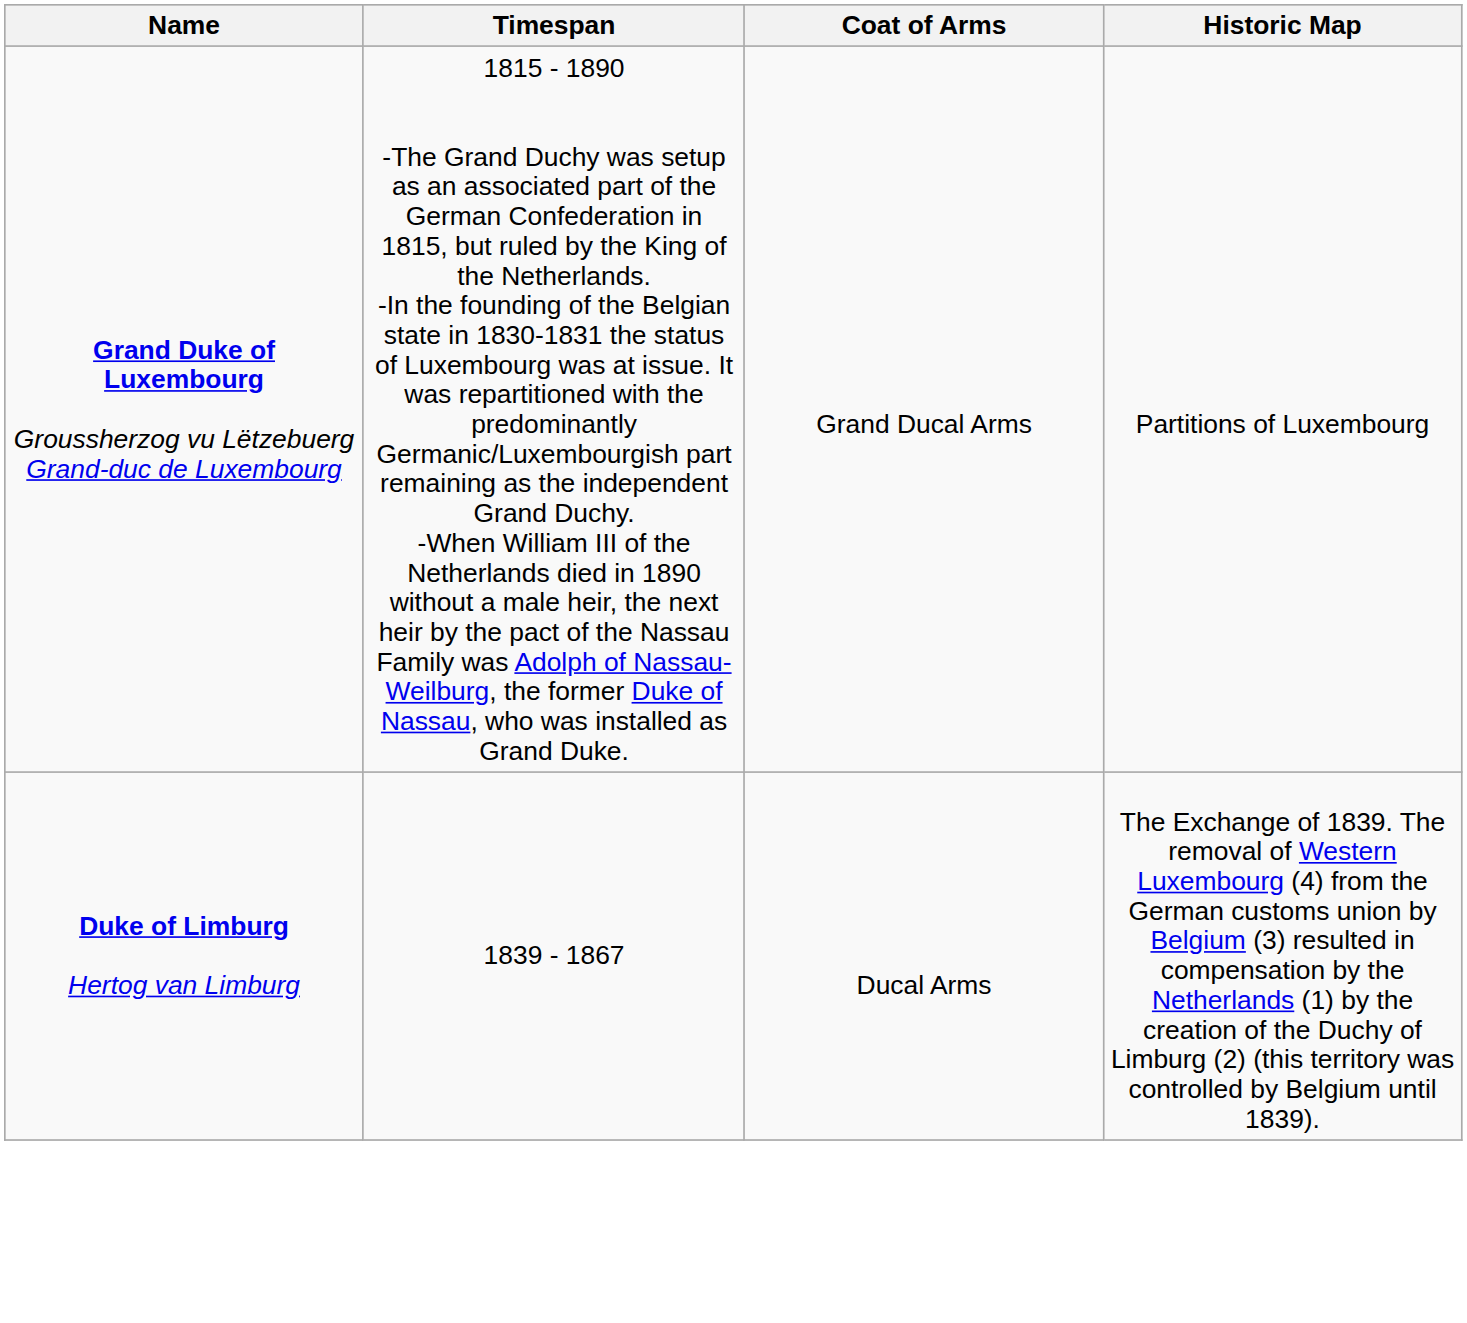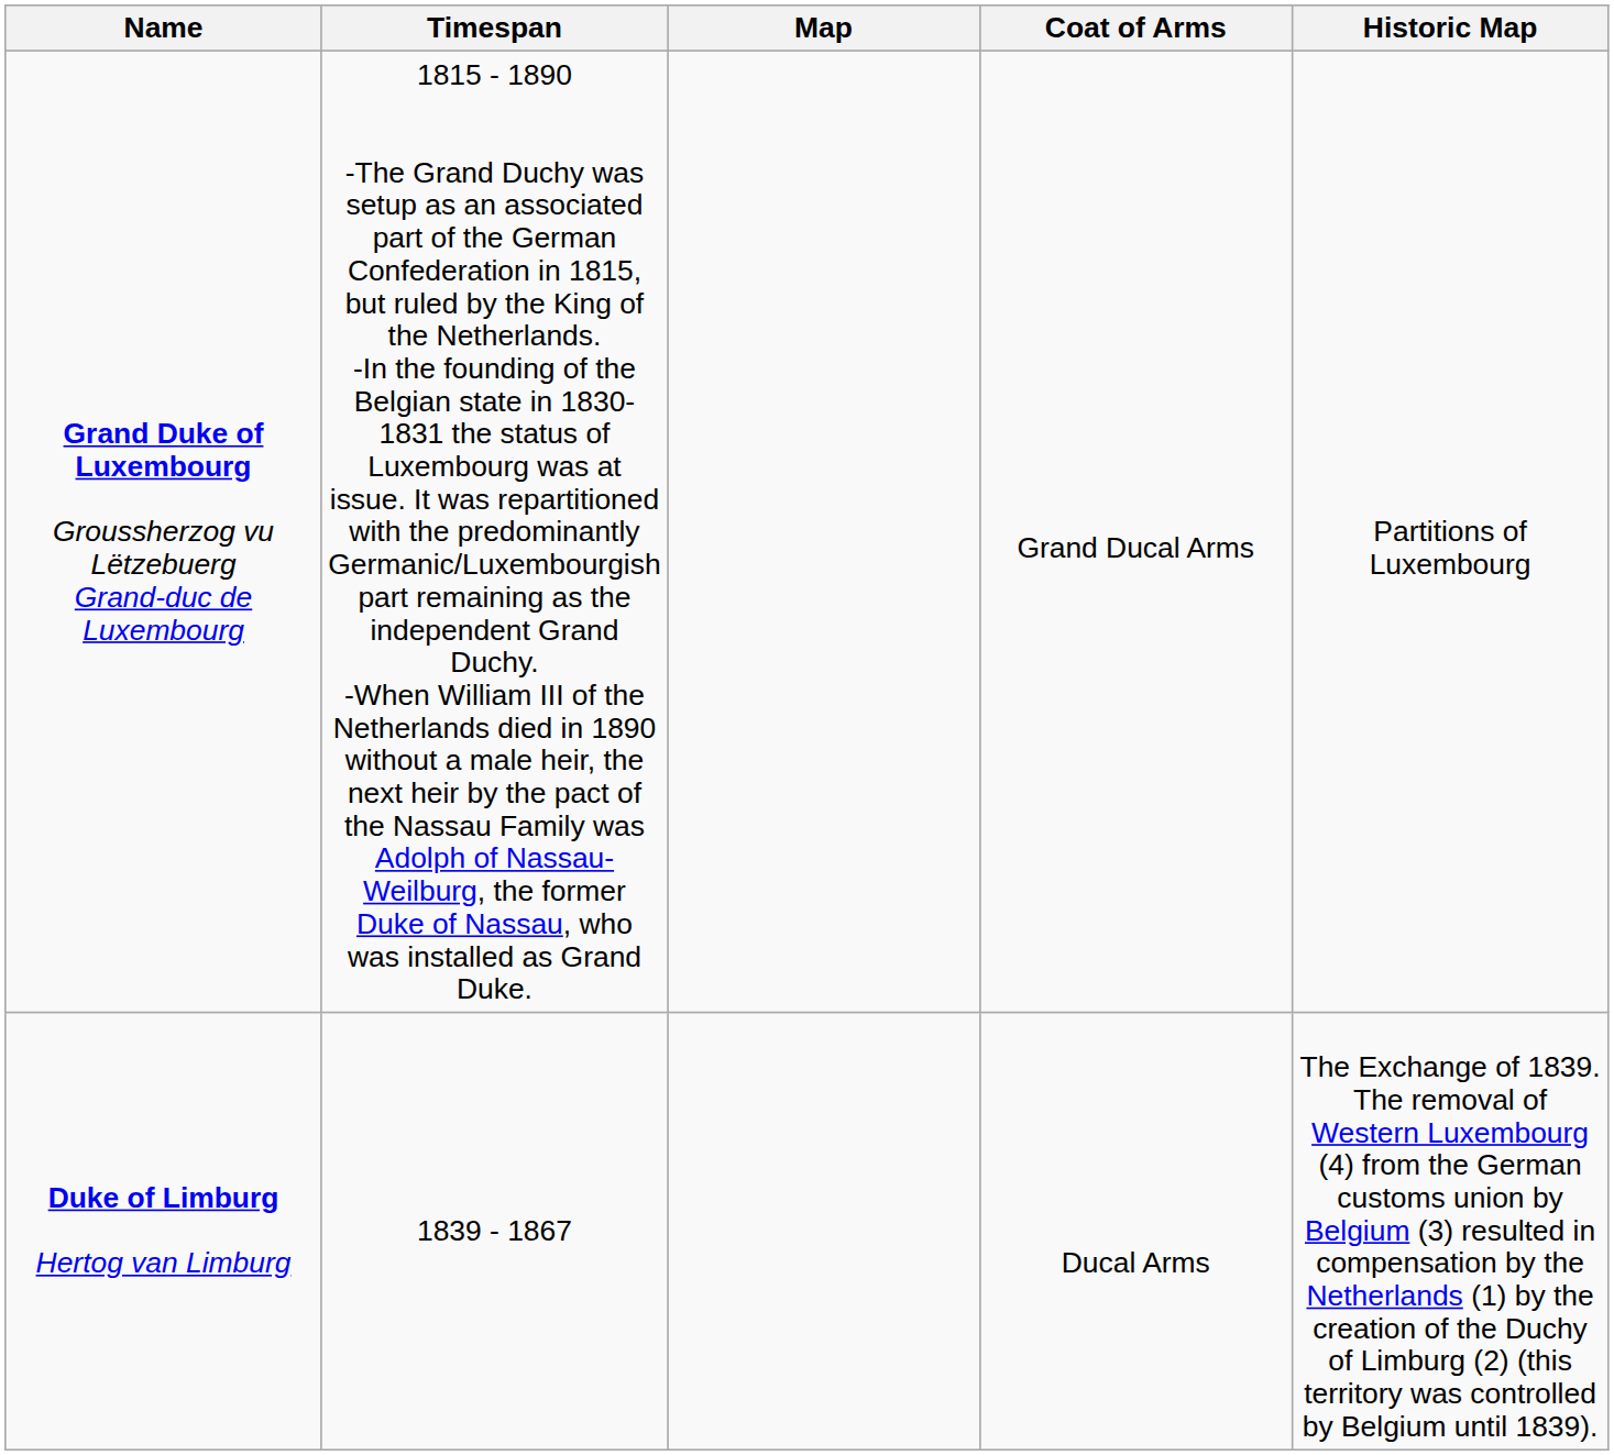+ column: Map
